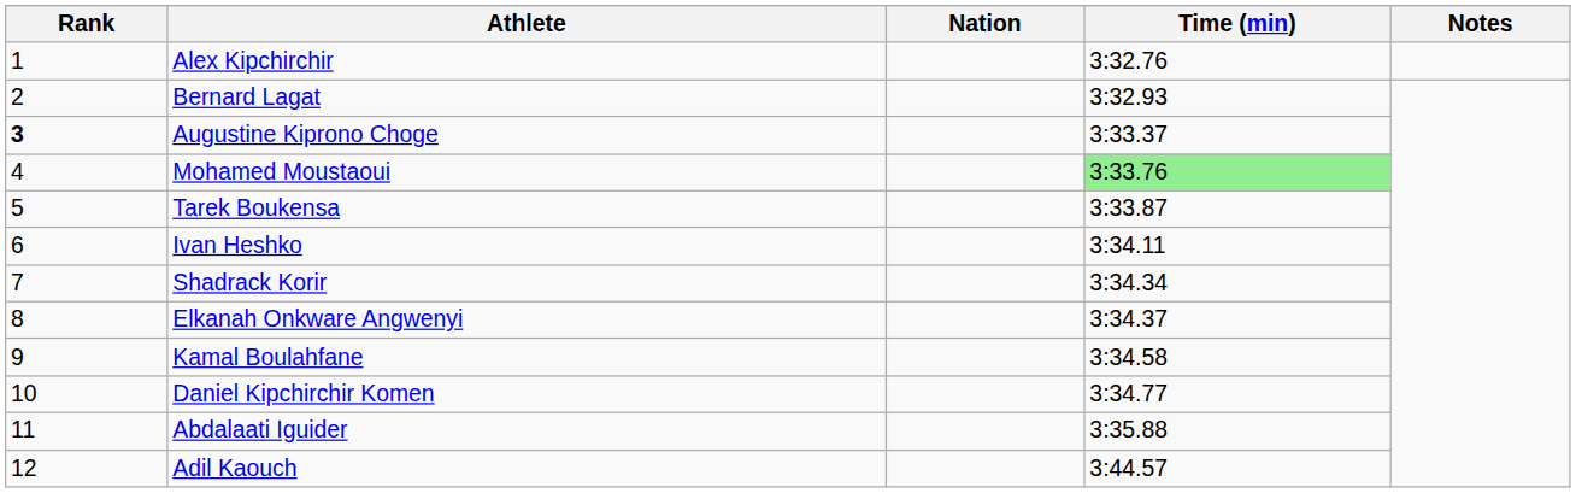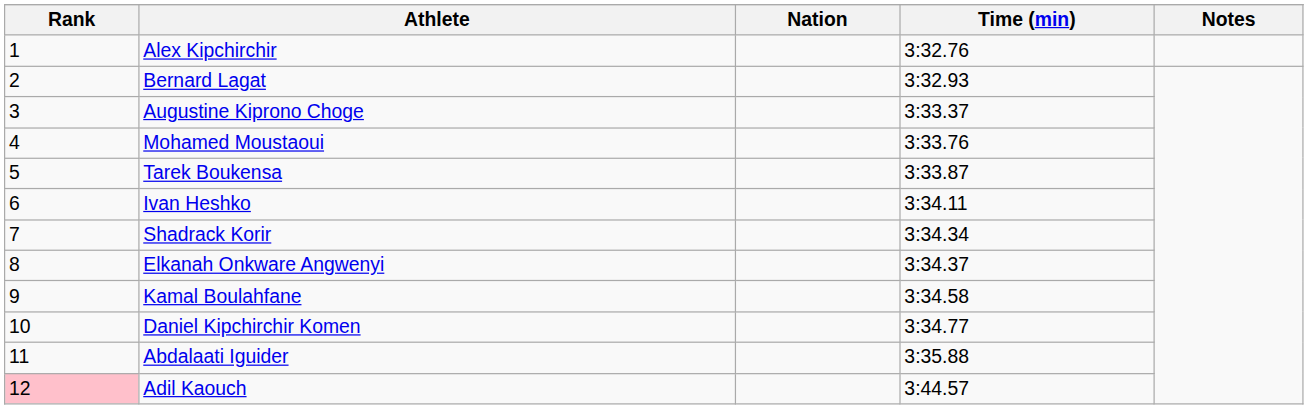Augustine Kiprono Choge | Rank: bold -> normal
Mohamed Moustaoui | Time (min): lightgreen background -> no background
Adil Kaouch | Rank: no background -> pink background
